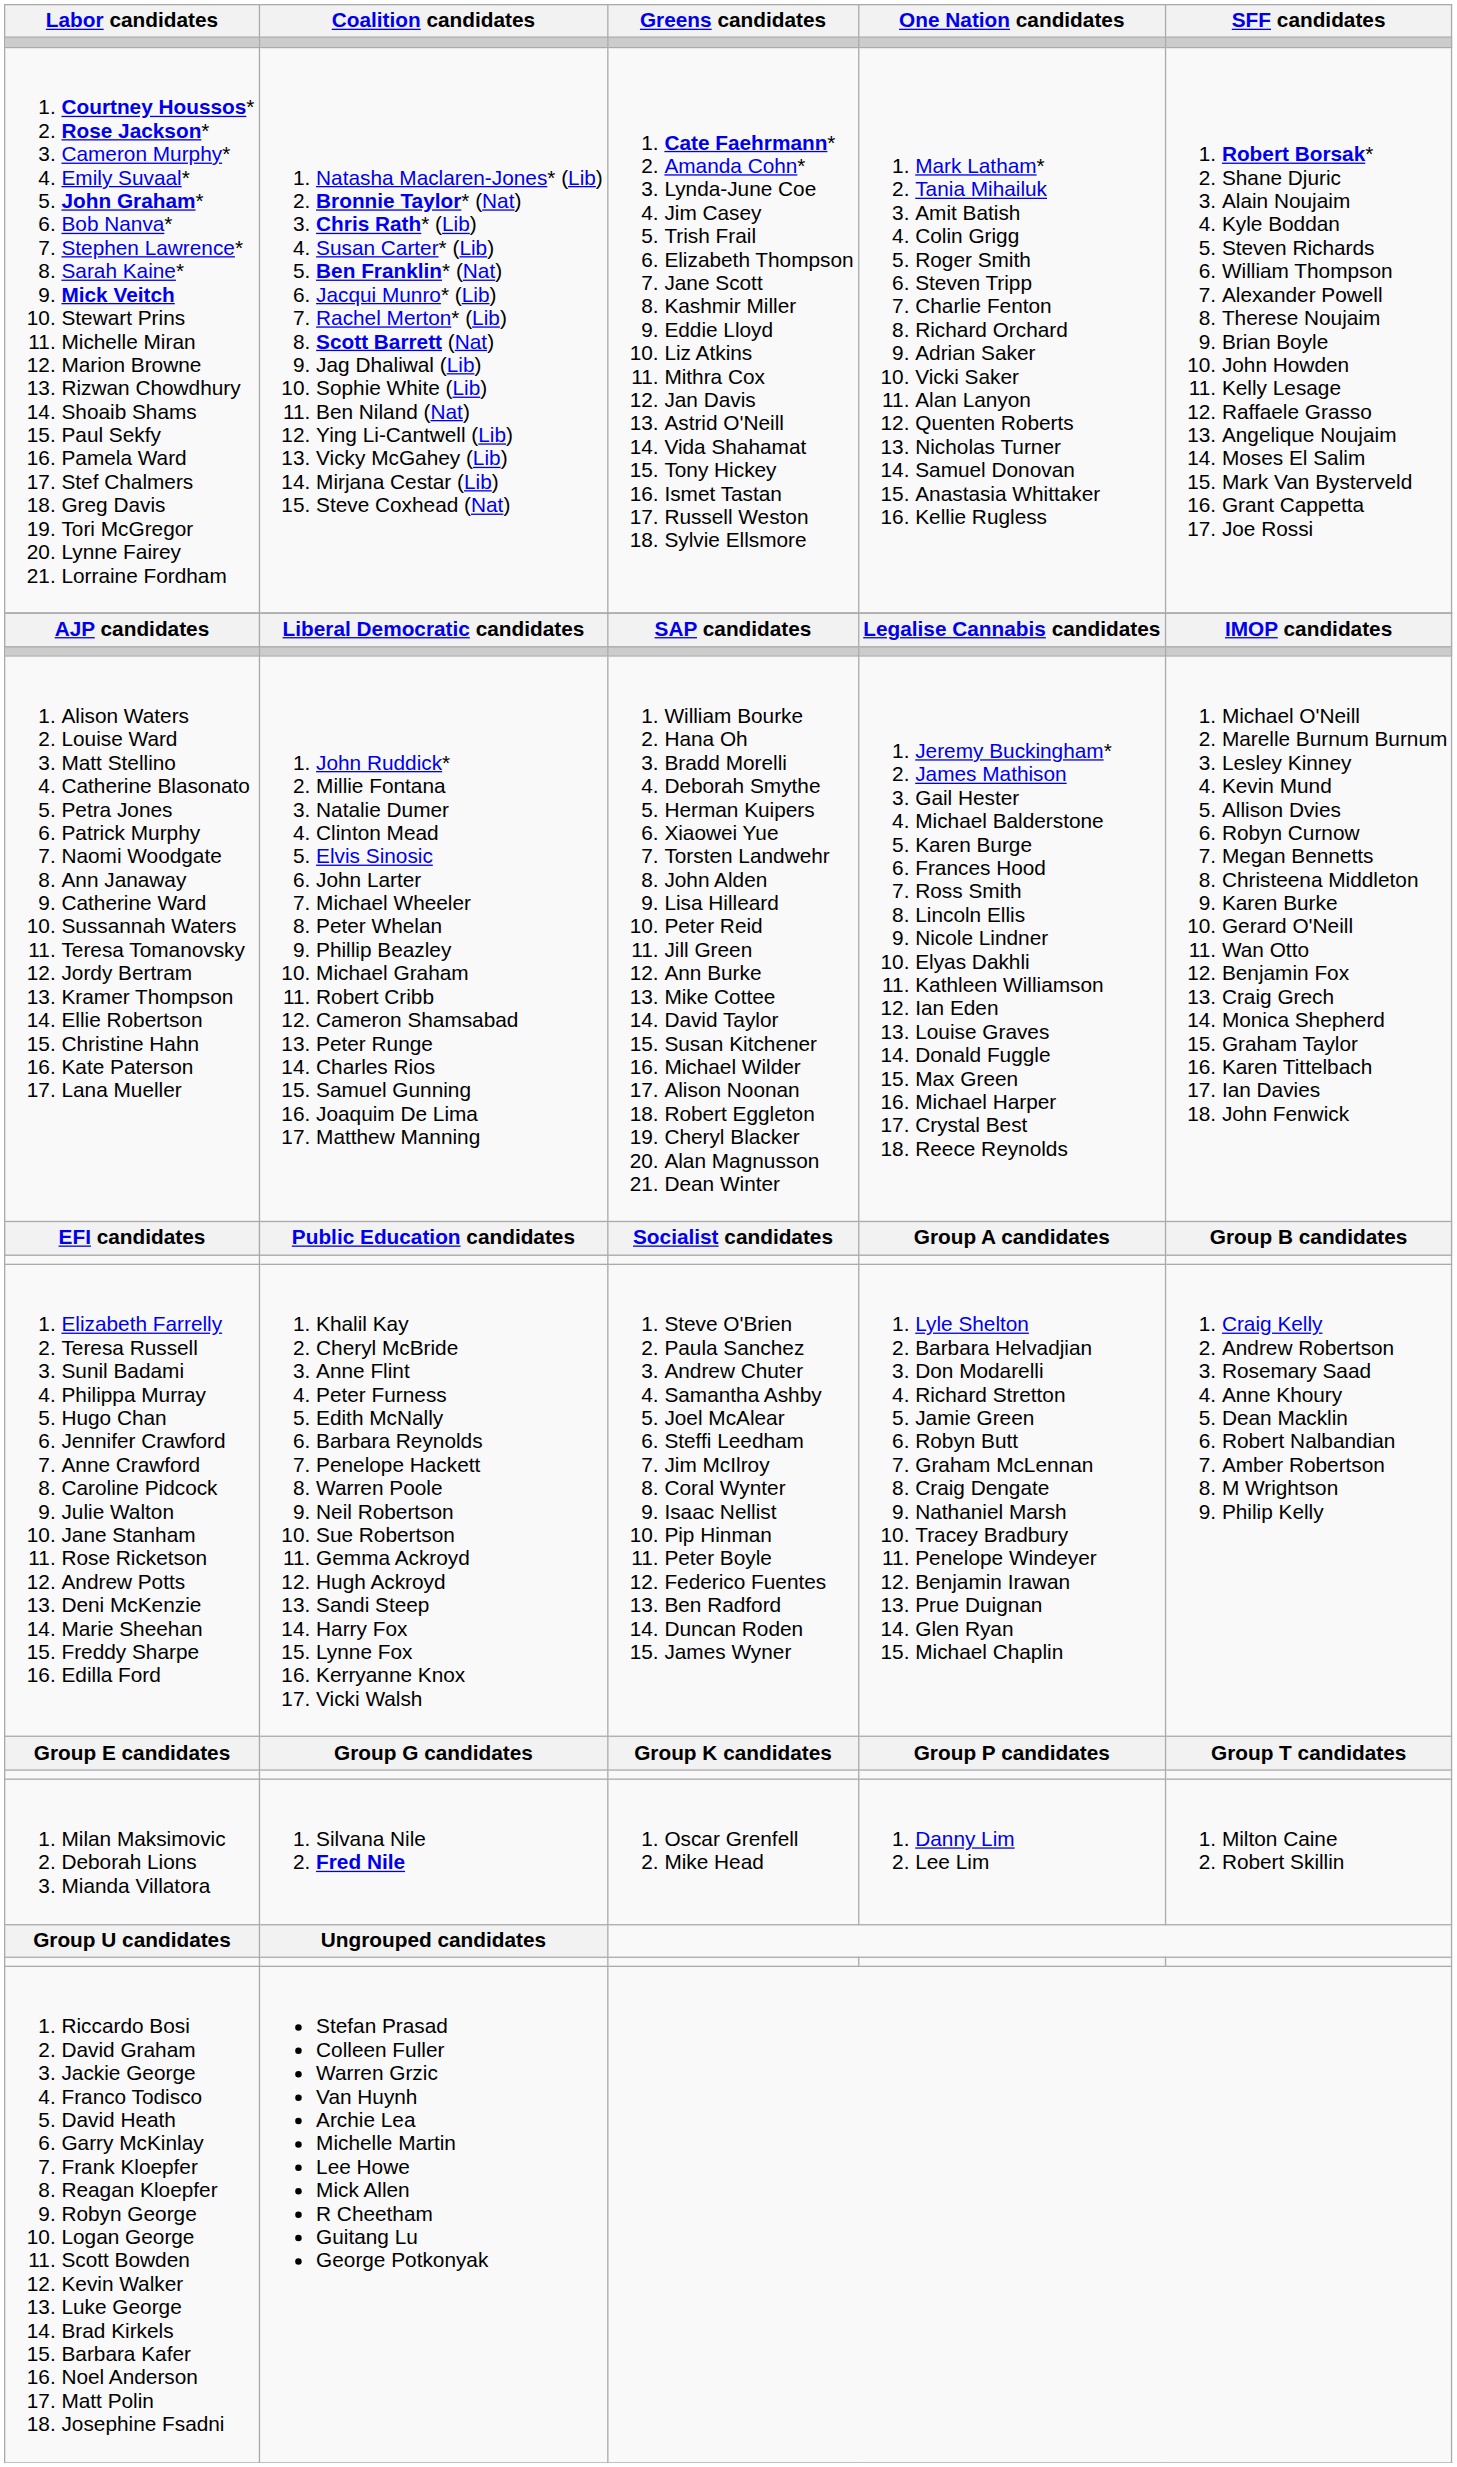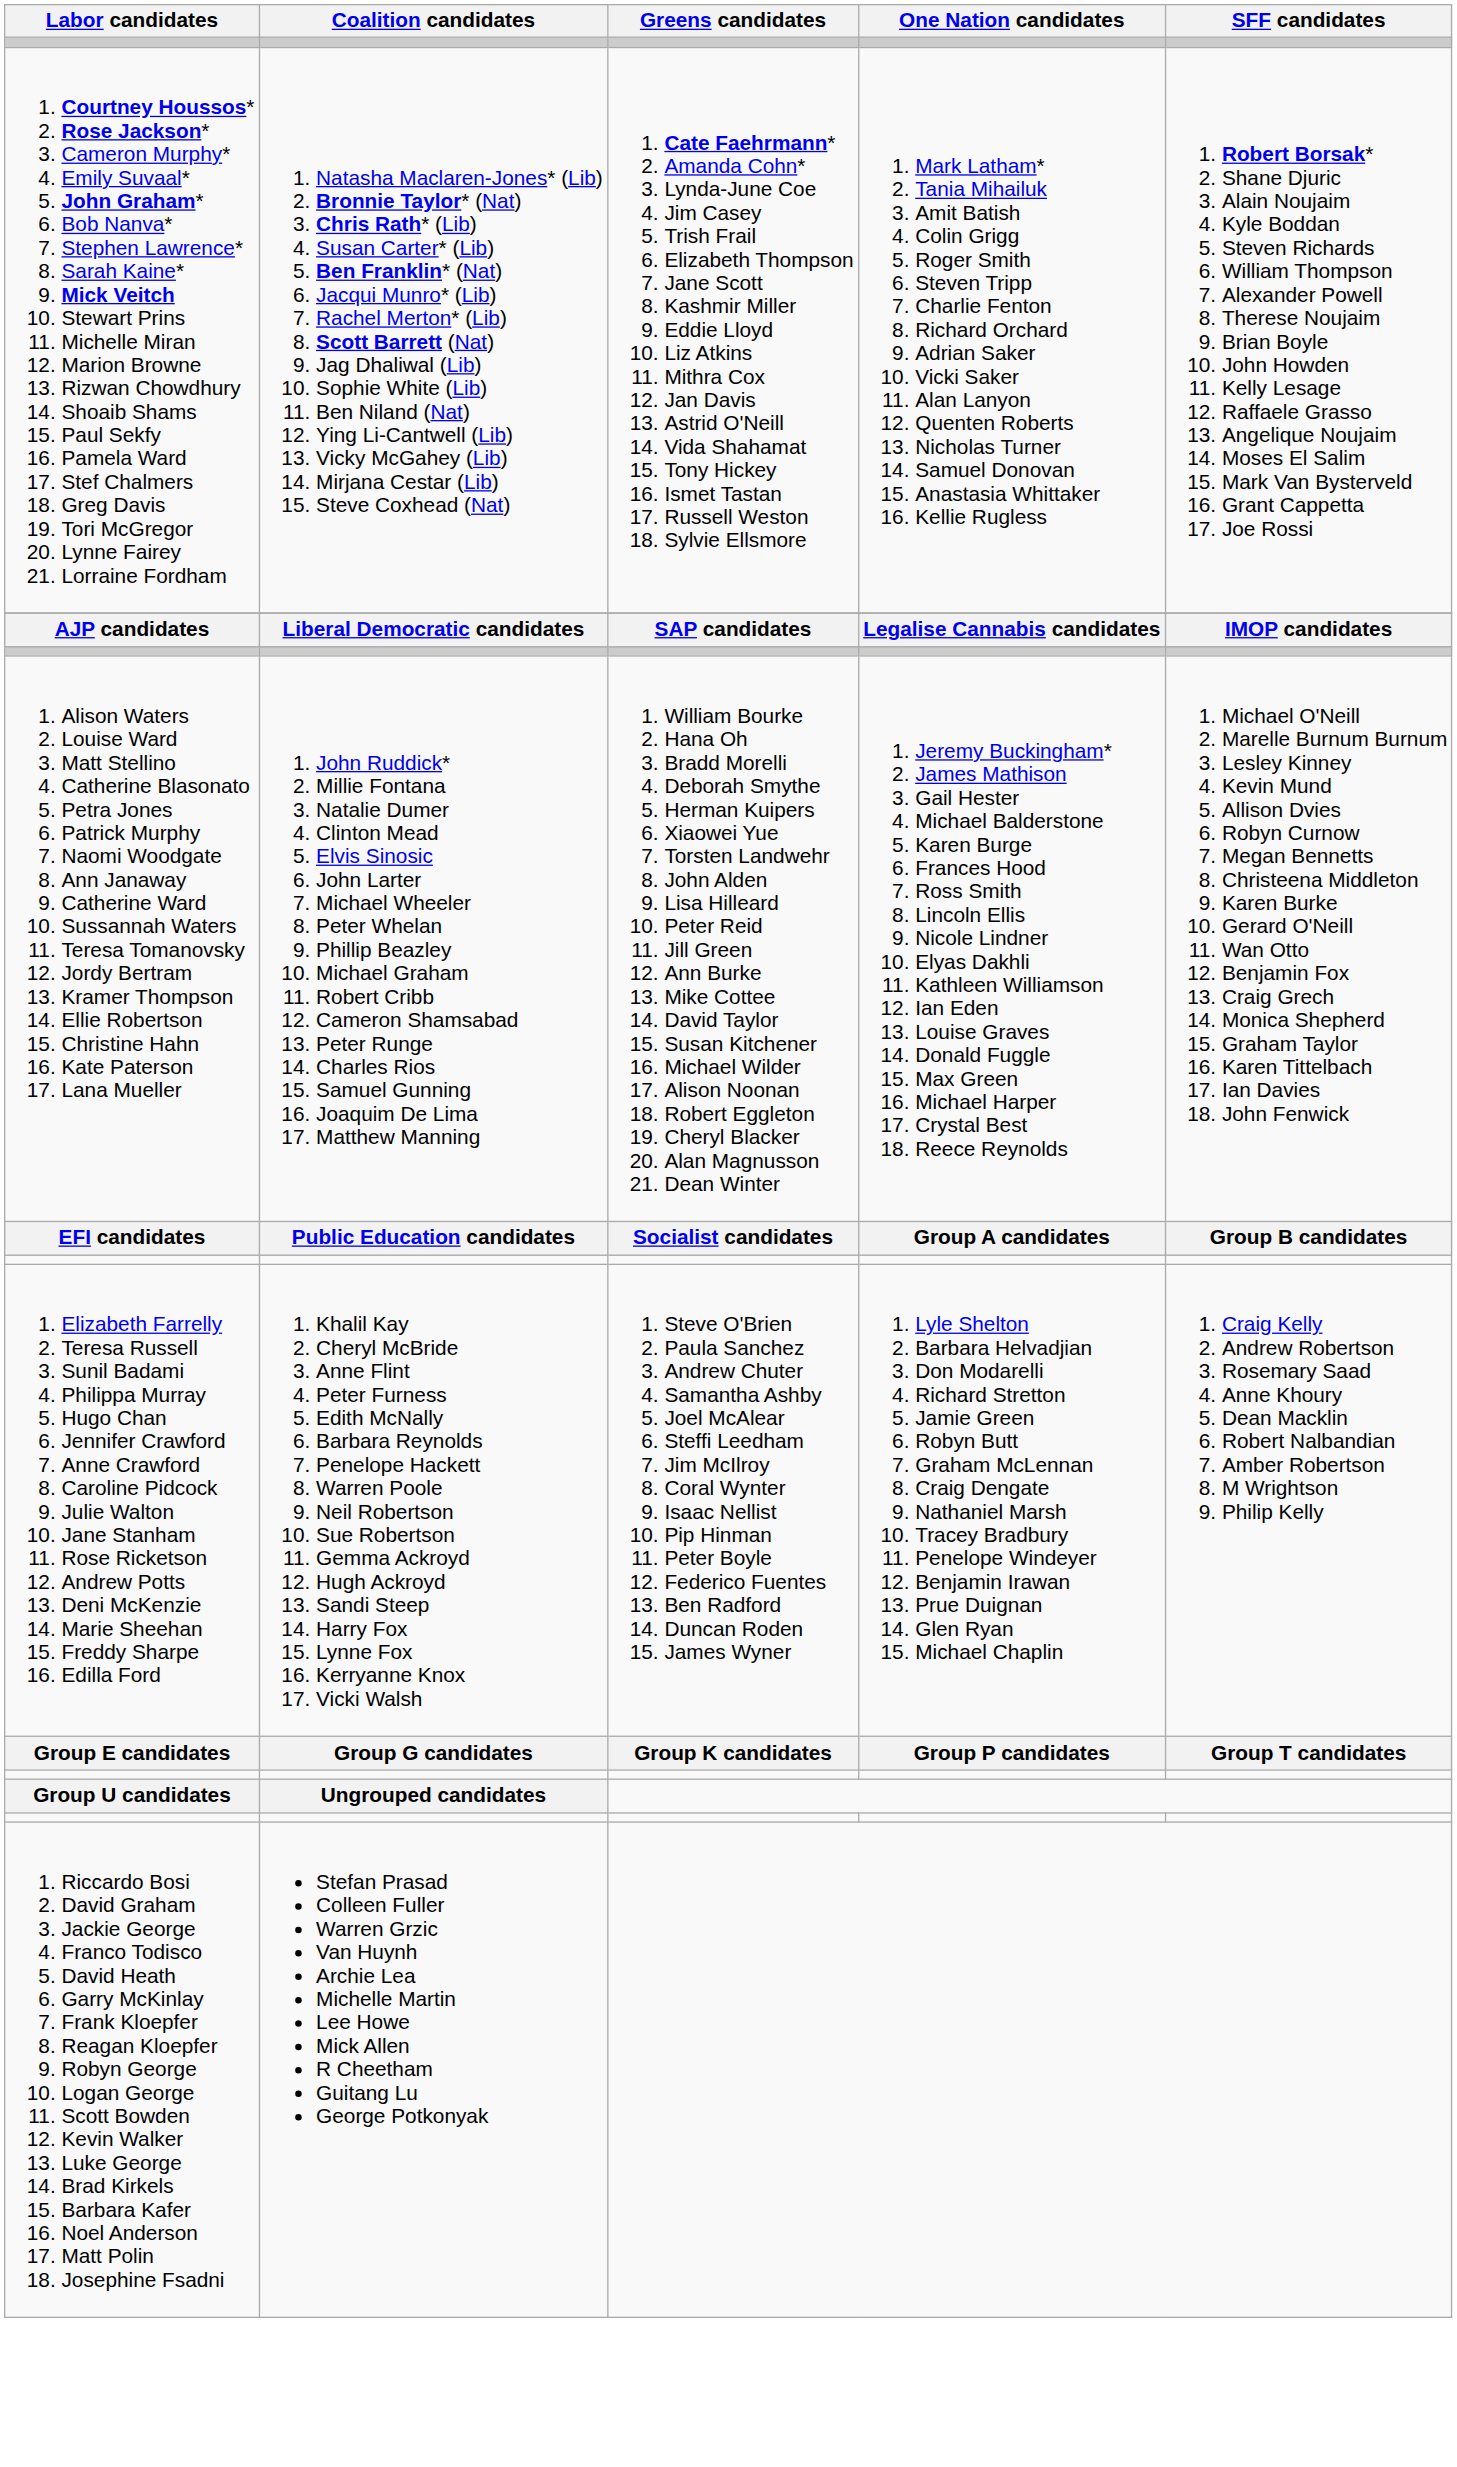- row: Milan Maksimovic Deborah Lions Mianda Villatora | Silvana Nile Fred Nile | Oscar Grenfell Mike Head | Danny Lim Lee Lim | Milton Caine Robert Skillin
